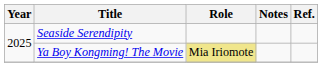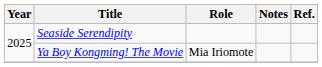Ya Boy Kongming! The Movie | Role: khaki background -> no background
